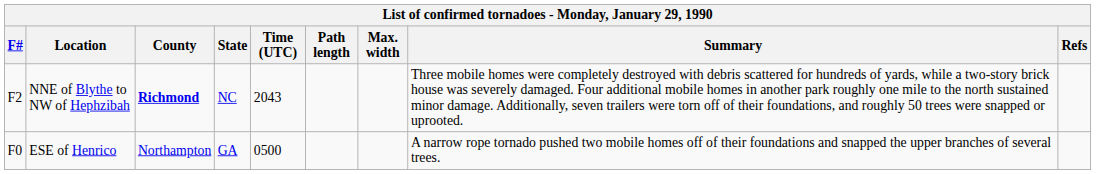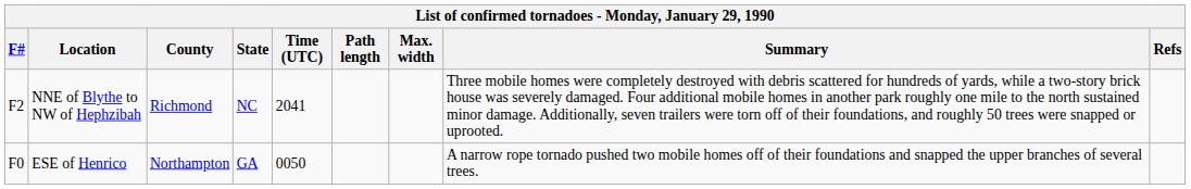NNE of Blythe to NW of Hephzibah | County: bold -> normal
NNE of Blythe to NW of Hephzibah | Time (UTC): 2043 -> 2041
ESE of Henrico | Time (UTC): 0500 -> 0050
